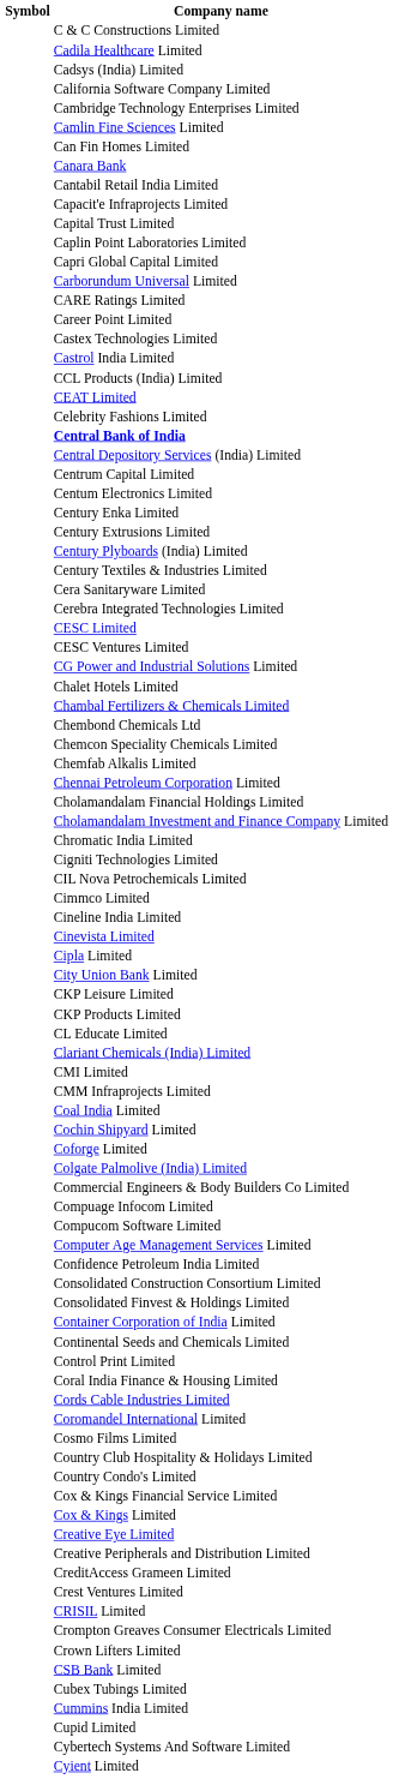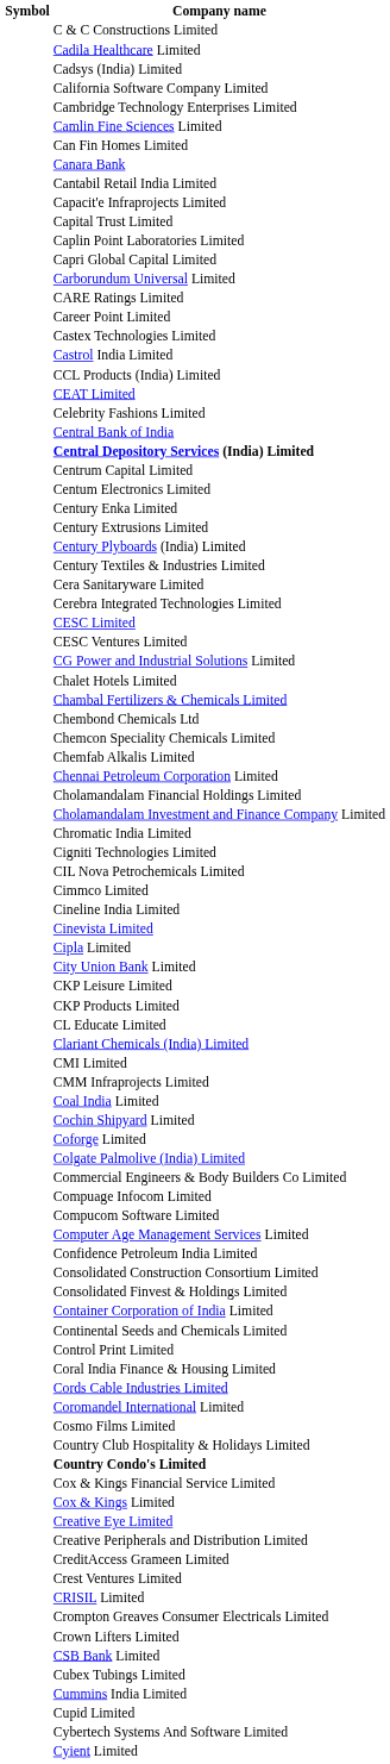Central Bank of India | Company name: bold -> normal
Central Depository Services (India) Limited | Company name: normal -> bold
Country Condo's Limited | Company name: normal -> bold
